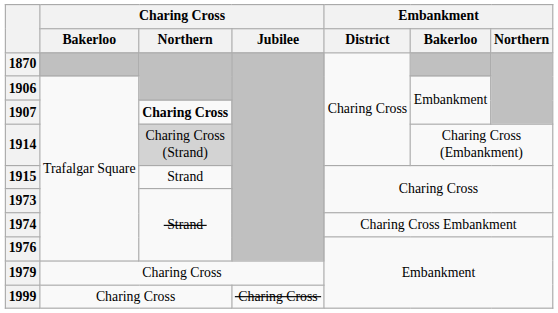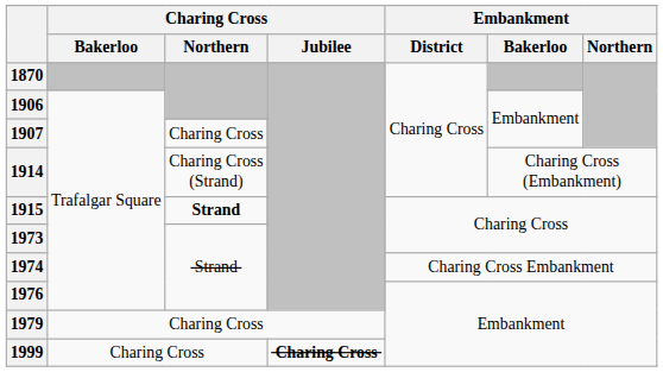1907 | Charing Cross / Northern: bold -> normal
1914 | Charing Cross / Northern: lightgrey background -> no background
1915 | Charing Cross / Northern: normal -> bold
1999 | Charing Cross / Jubilee: normal -> bold
